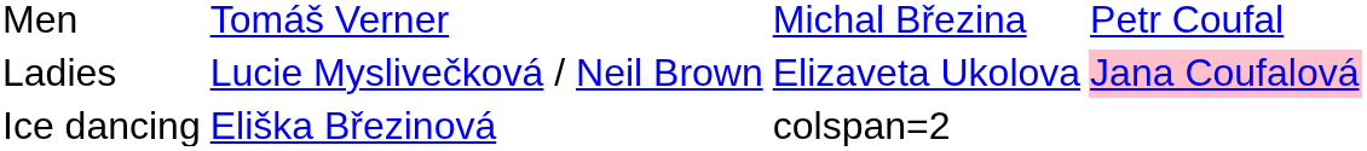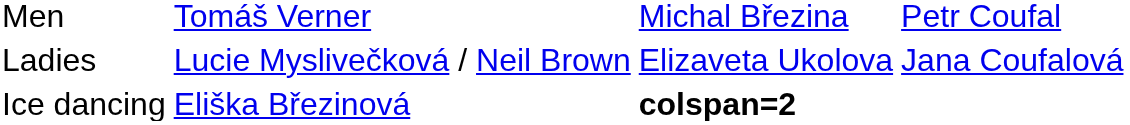Ladies | column 4: pink background -> no background
Ice dancing | column 3: normal -> bold
